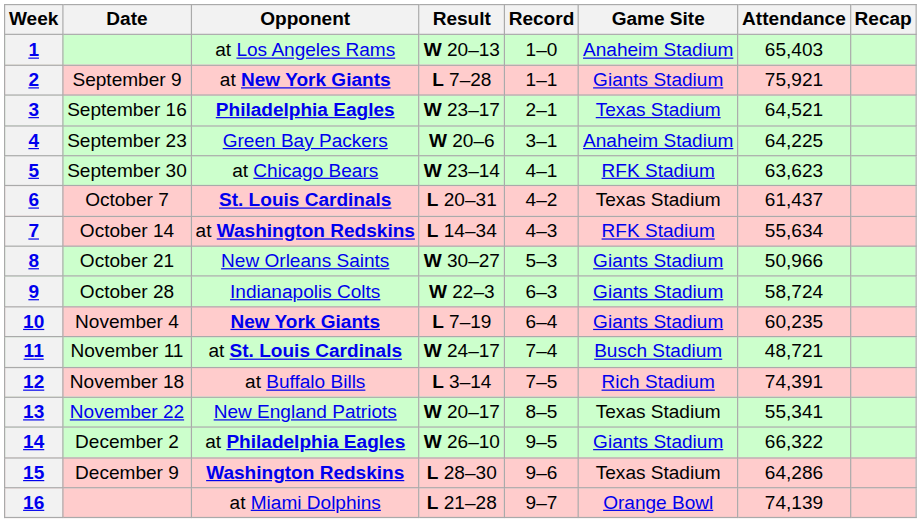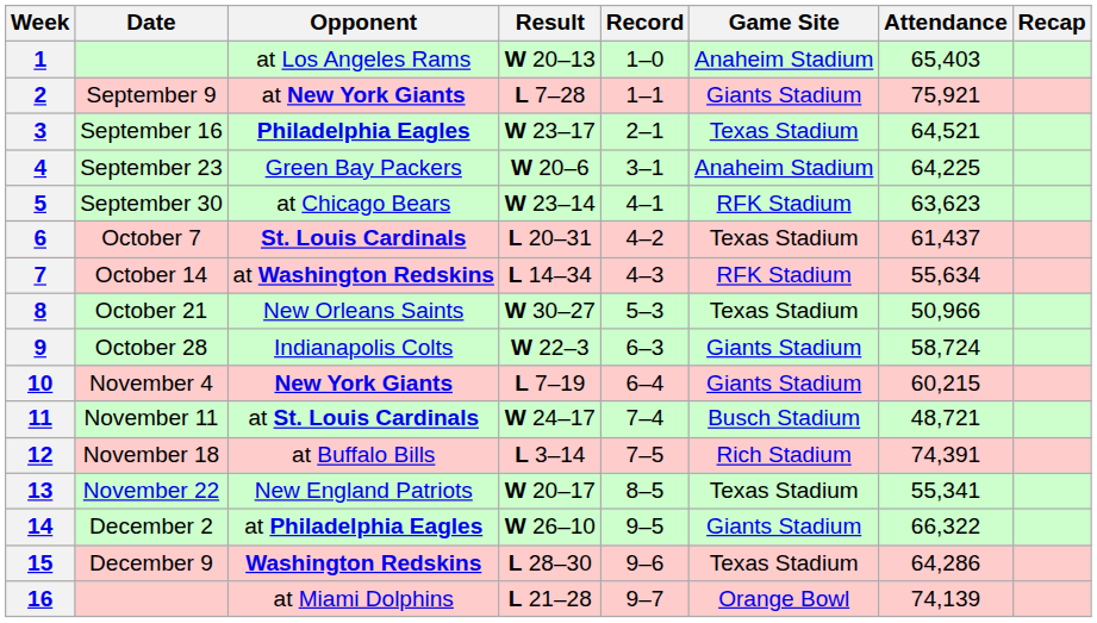8 | Game Site: Giants Stadium -> Texas Stadium
10 | Attendance: 60,235 -> 60,215
